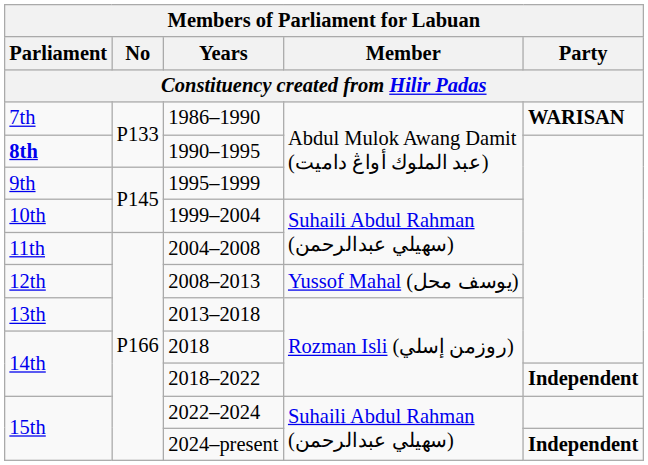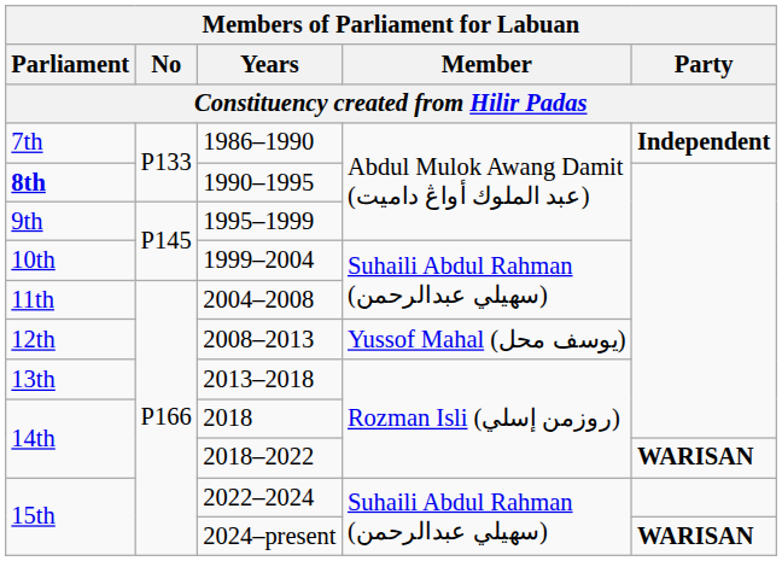1986–1990 | Party: WARISAN -> Independent
2018–2022 | Party: Independent -> WARISAN
2024–present | Party: Independent -> WARISAN
